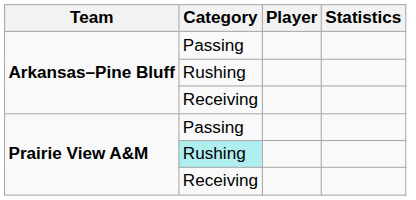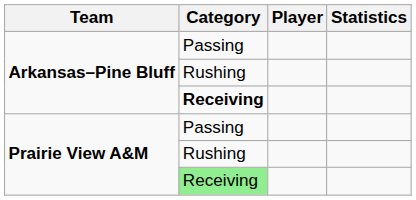Arkansas–Pine Bluff / Receiving | Category: normal -> bold
Prairie View A&M / Rushing | Category: paleturquoise background -> no background
Prairie View A&M / Receiving | Category: no background -> lightgreen background
